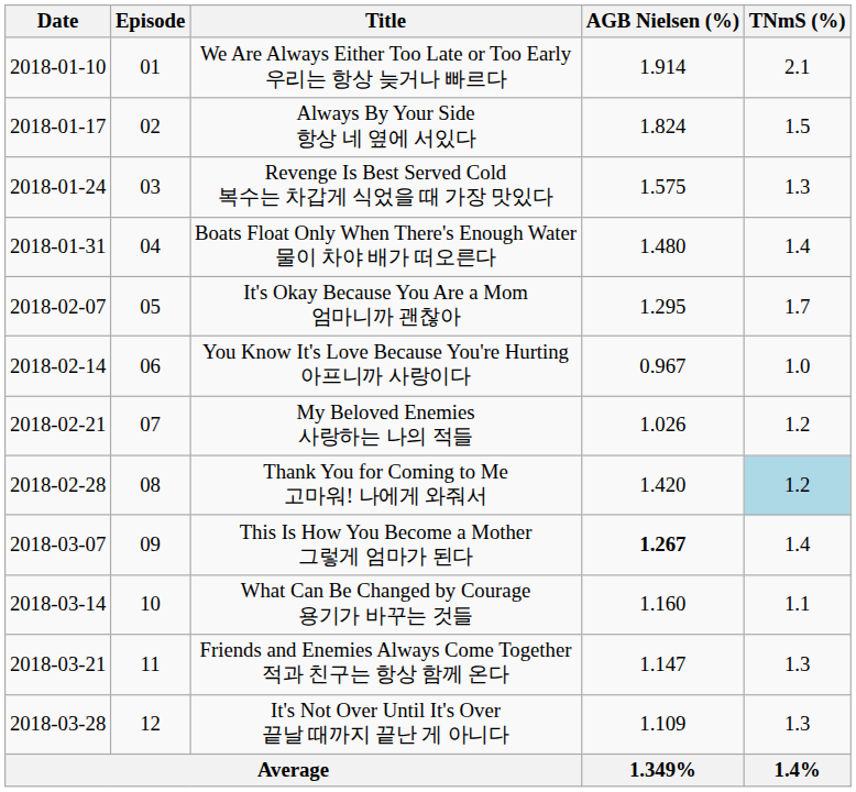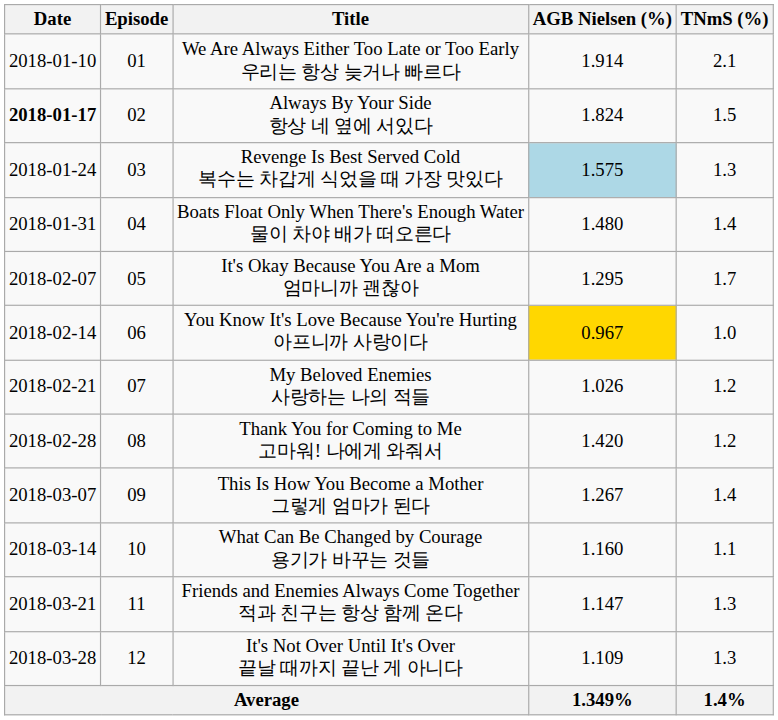Always By Your Side 항상 네 옆에 서있다 | Date: normal -> bold
Revenge Is Best Served Cold 복수는 차갑게 식었을 때 가장 맛있다 | AGB Nielsen (%): no background -> lightblue background
You Know It's Love Because You're Hurting 아프니까 사랑이다 | AGB Nielsen (%): no background -> gold background
Thank You for Coming to Me 고마워! 나에게 와줘서 | TNmS (%): lightblue background -> no background
This Is How You Become a Mother 그렇게 엄마가 된다 | AGB Nielsen (%): bold -> normal
